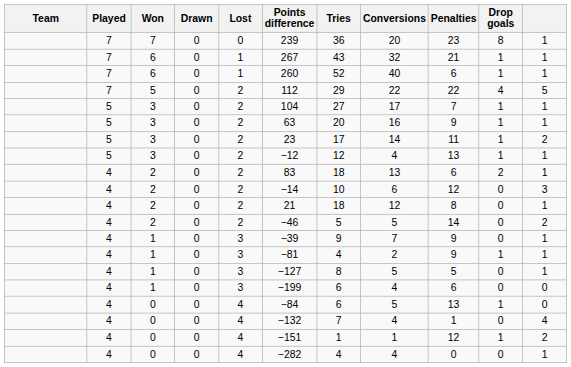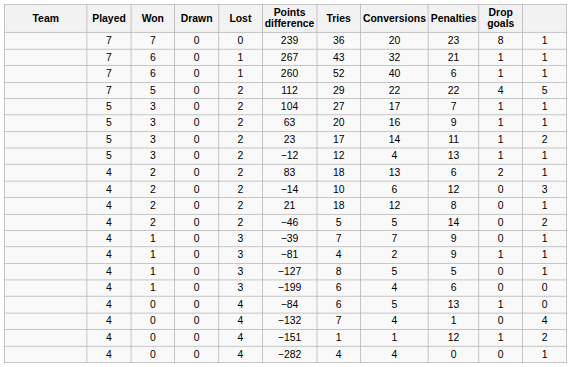row 14 | Tries: 9 -> 7
